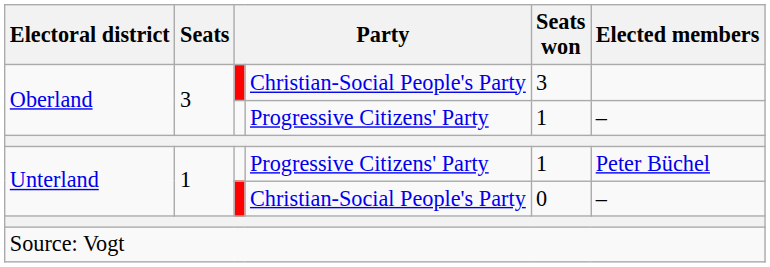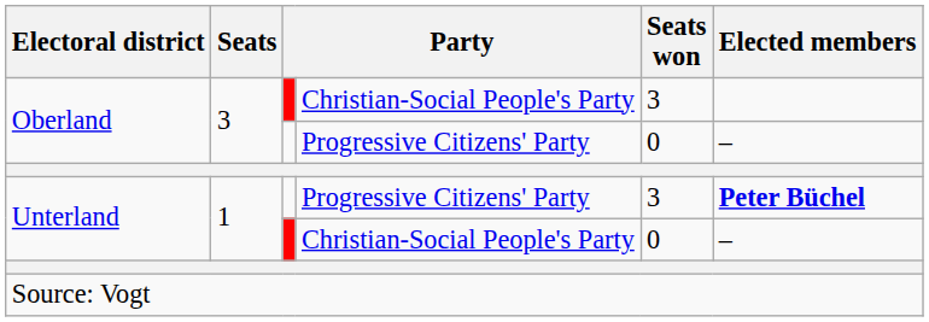Oberland / Progressive Citizens' Party | Seats won: 1 -> 0
Unterland / Progressive Citizens' Party | Seats won: 1 -> 3
Unterland / Progressive Citizens' Party | Elected members: normal -> bold
